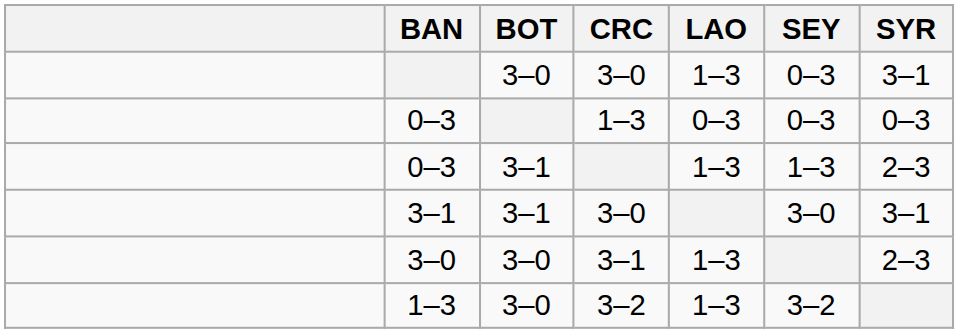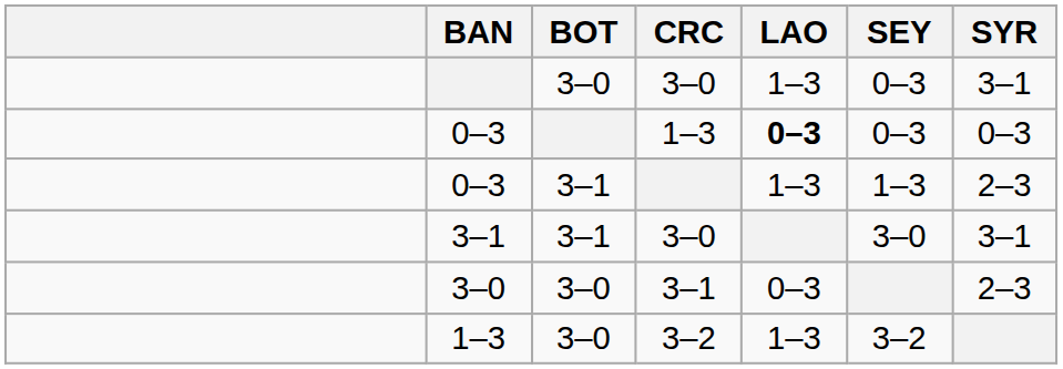row 3 | LAO: normal -> bold
row 6 | LAO: 1–3 -> 0–3
